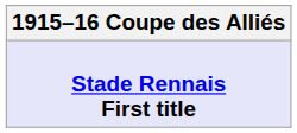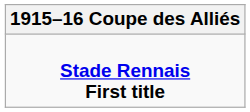row 2 | column 1: lavender background -> no background
